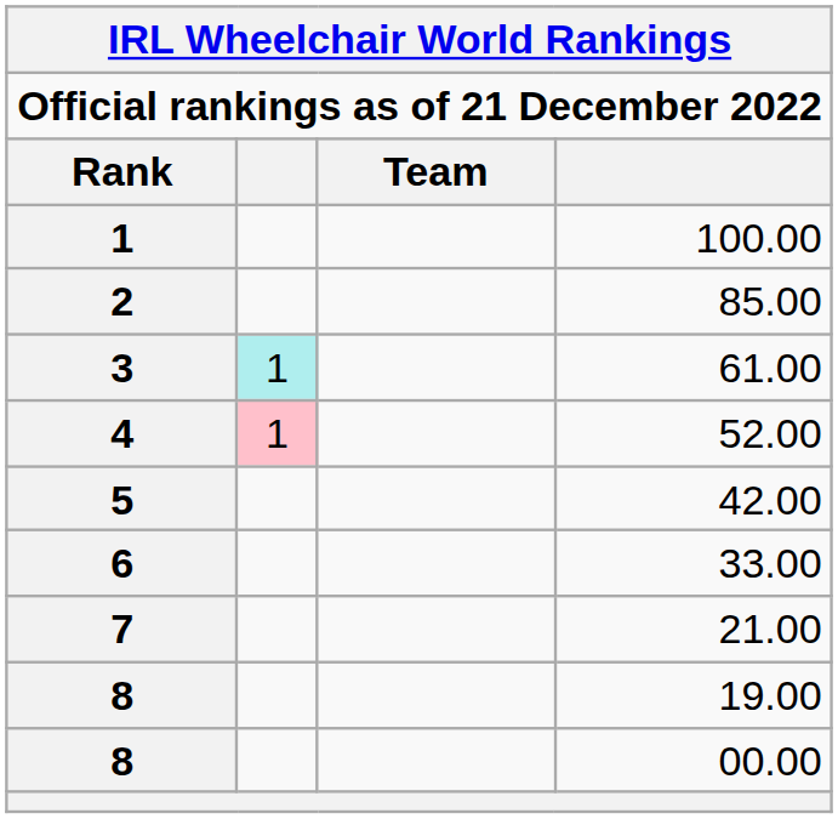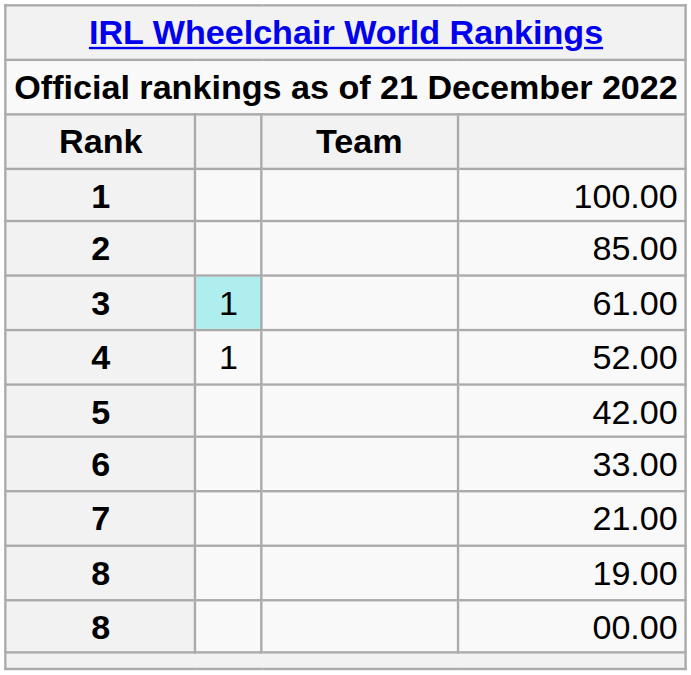52.00 | column 2: pink background -> no background
